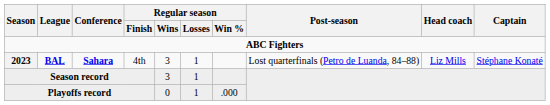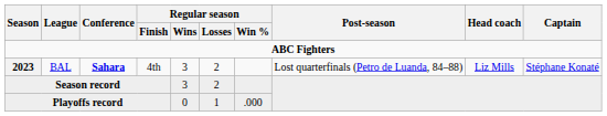2023 | League: bold -> normal
2023 | Regular season / Losses: 1 -> 2
Season record | Regular season / Losses: 1 -> 2
